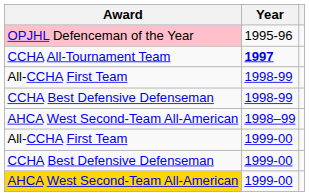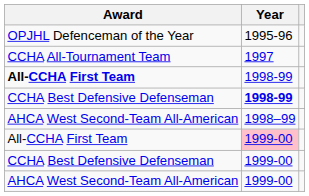OPJHL Defenceman of the Year | Award: pink background -> no background
CCHA All-Tournament Team | Year: bold -> normal
All-CCHA First Team / 1998-99 | Award: normal -> bold
CCHA Best Defensive Defenseman / 1998-99 | Year: normal -> bold
All-CCHA First Team / 1999-00 | Year: no background -> pink background
AHCA West Second-Team All-American / 1999-00 | Award: gold background -> no background
